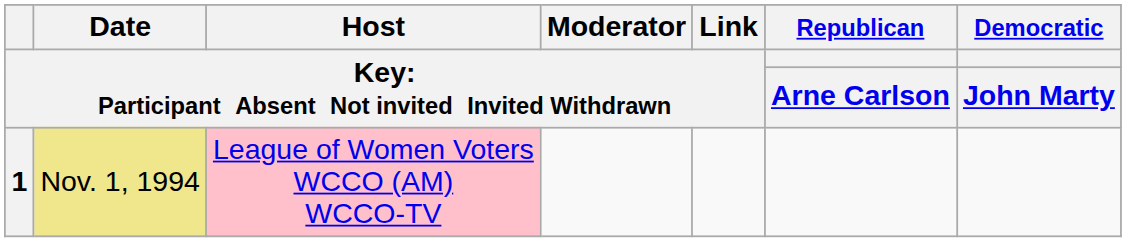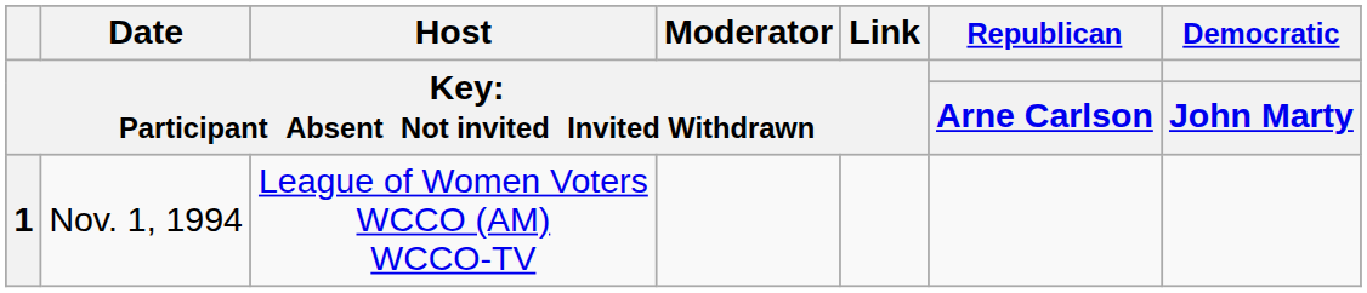1 | column 2: khaki background -> no background
1 | column 3: pink background -> no background
